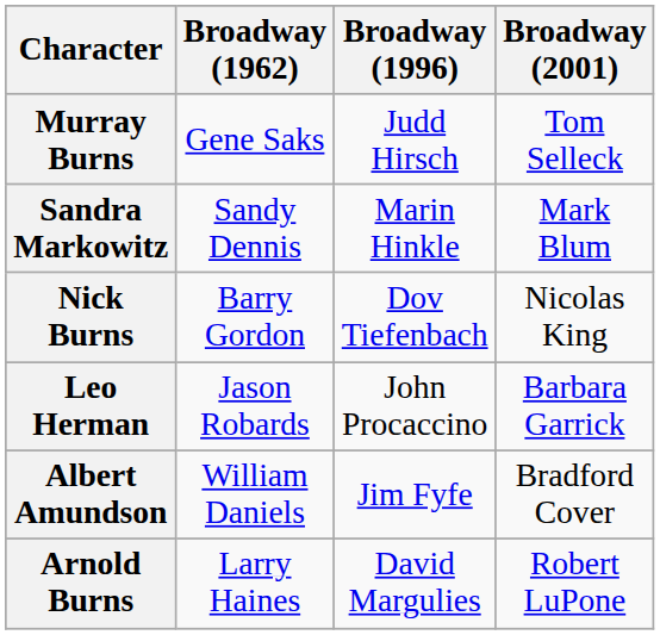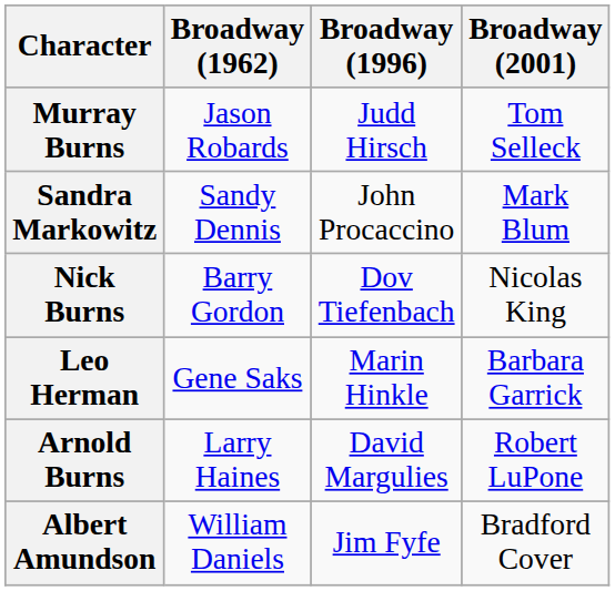Murray Burns | Broadway (1962): Gene Saks -> Jason Robards
Sandra Markowitz | Broadway (1996): Marin Hinkle -> John Procaccino
Leo Herman | Broadway (1962): Jason Robards -> Gene Saks
Leo Herman | Broadway (1996): John Procaccino -> Marin Hinkle
rows swapped: Albert Amundson <-> Arnold Burns
